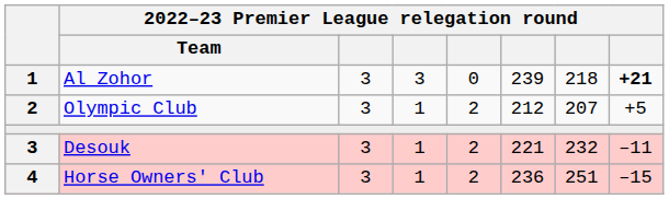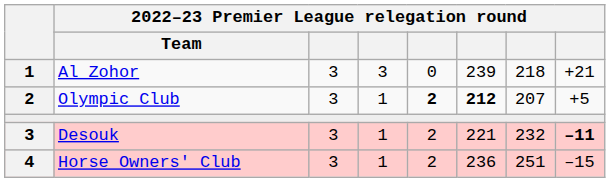Al Zohor | column 8: bold -> normal
Olympic Club | column 5: normal -> bold
Olympic Club | column 6: normal -> bold
Desouk | column 8: normal -> bold
